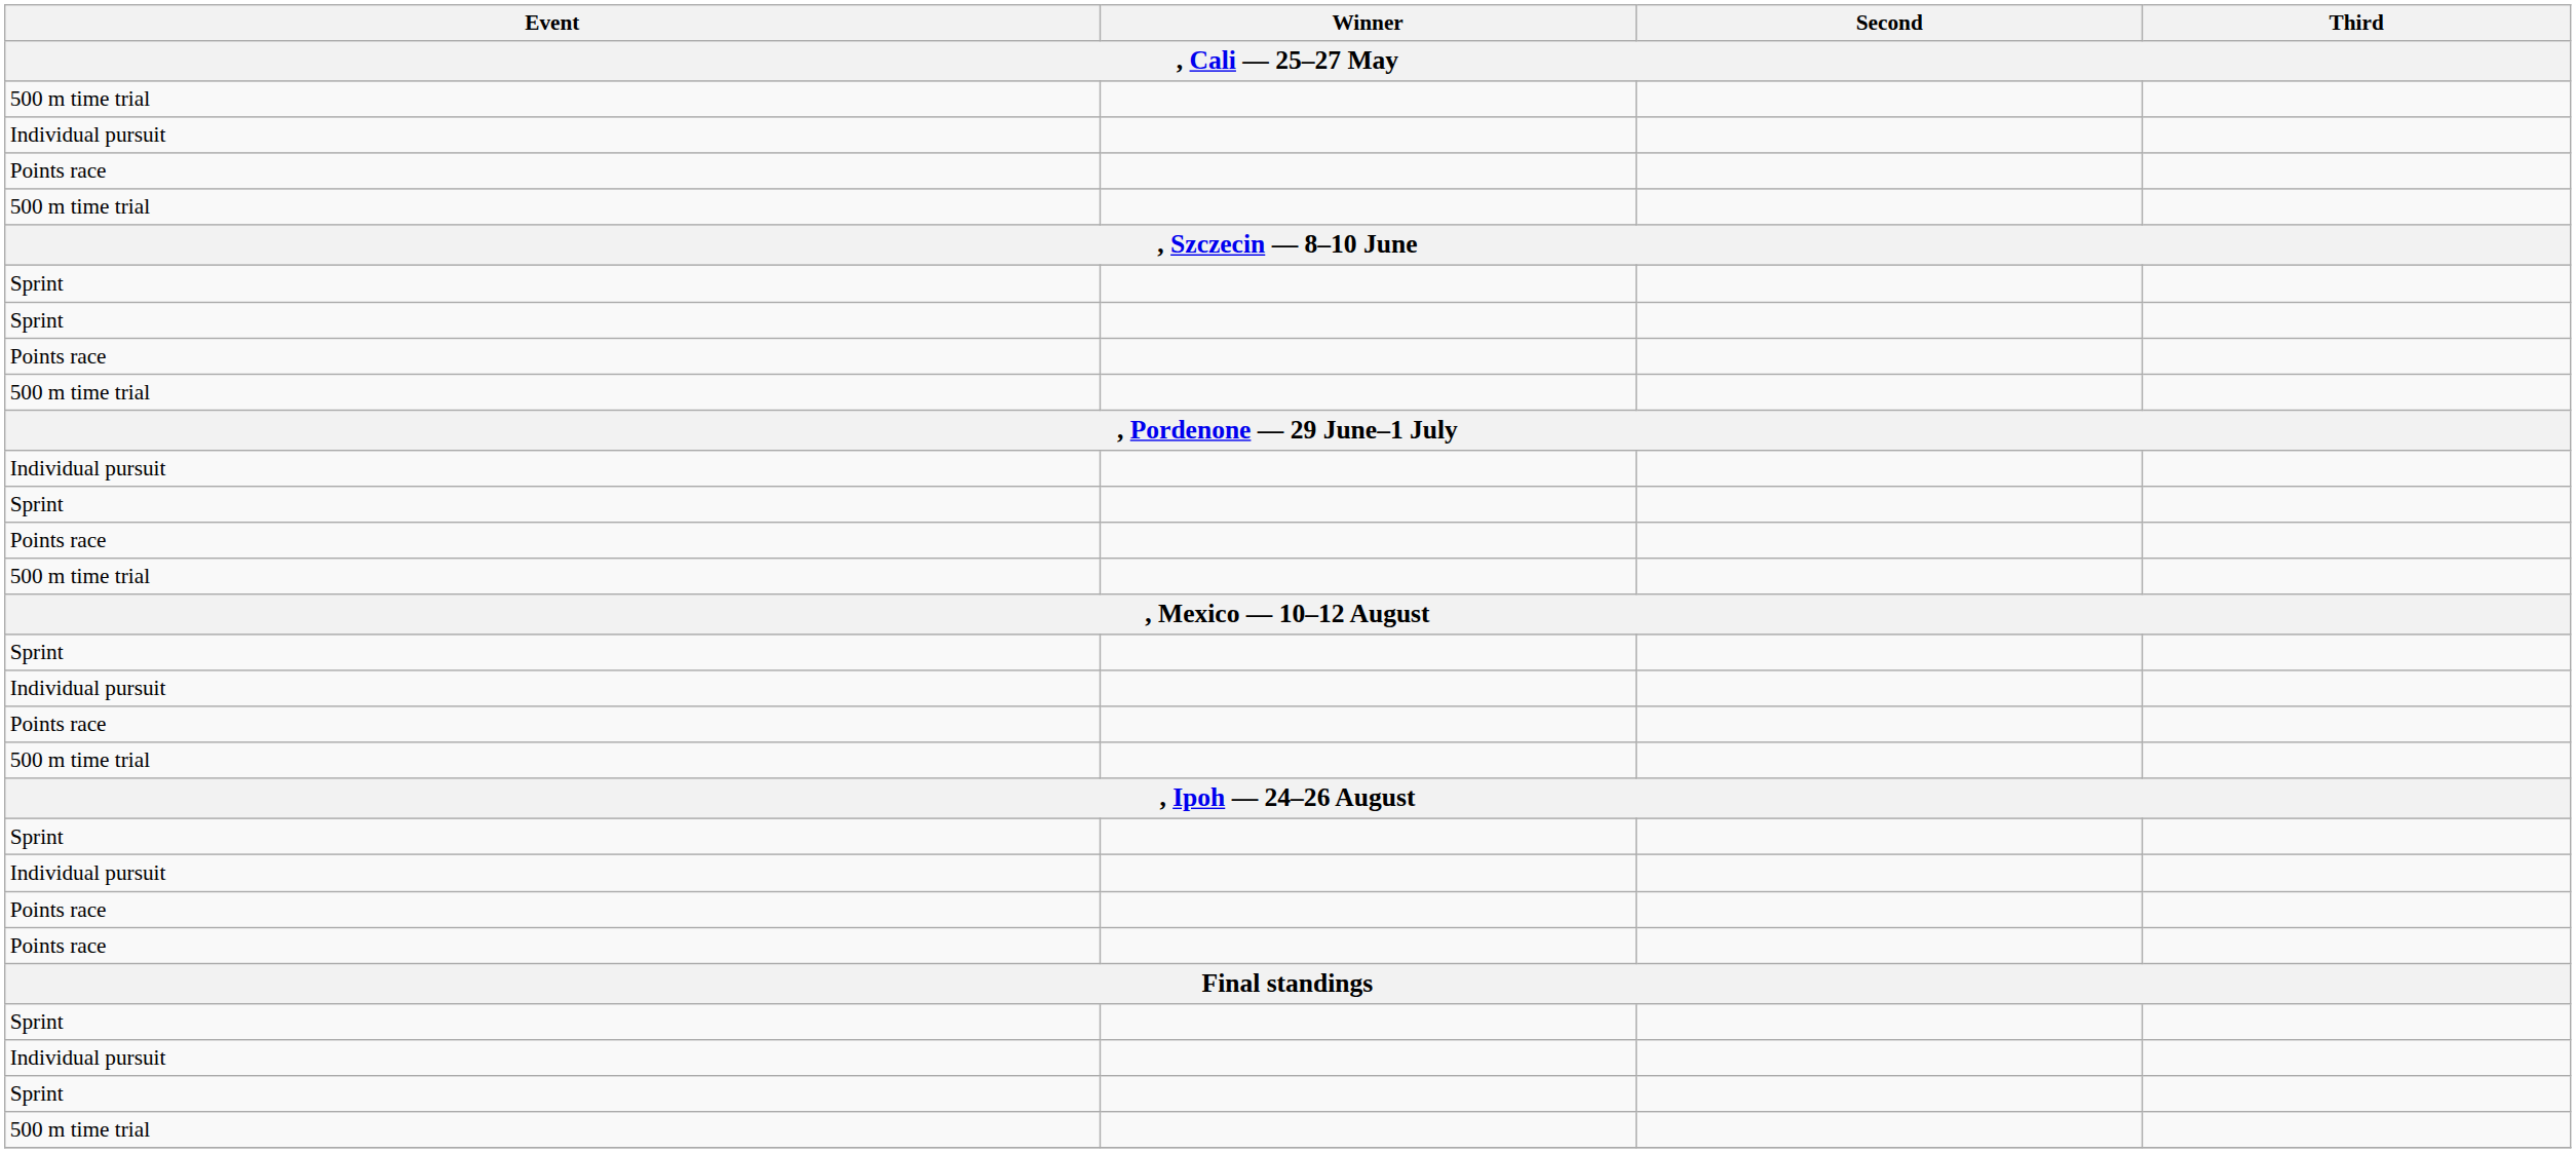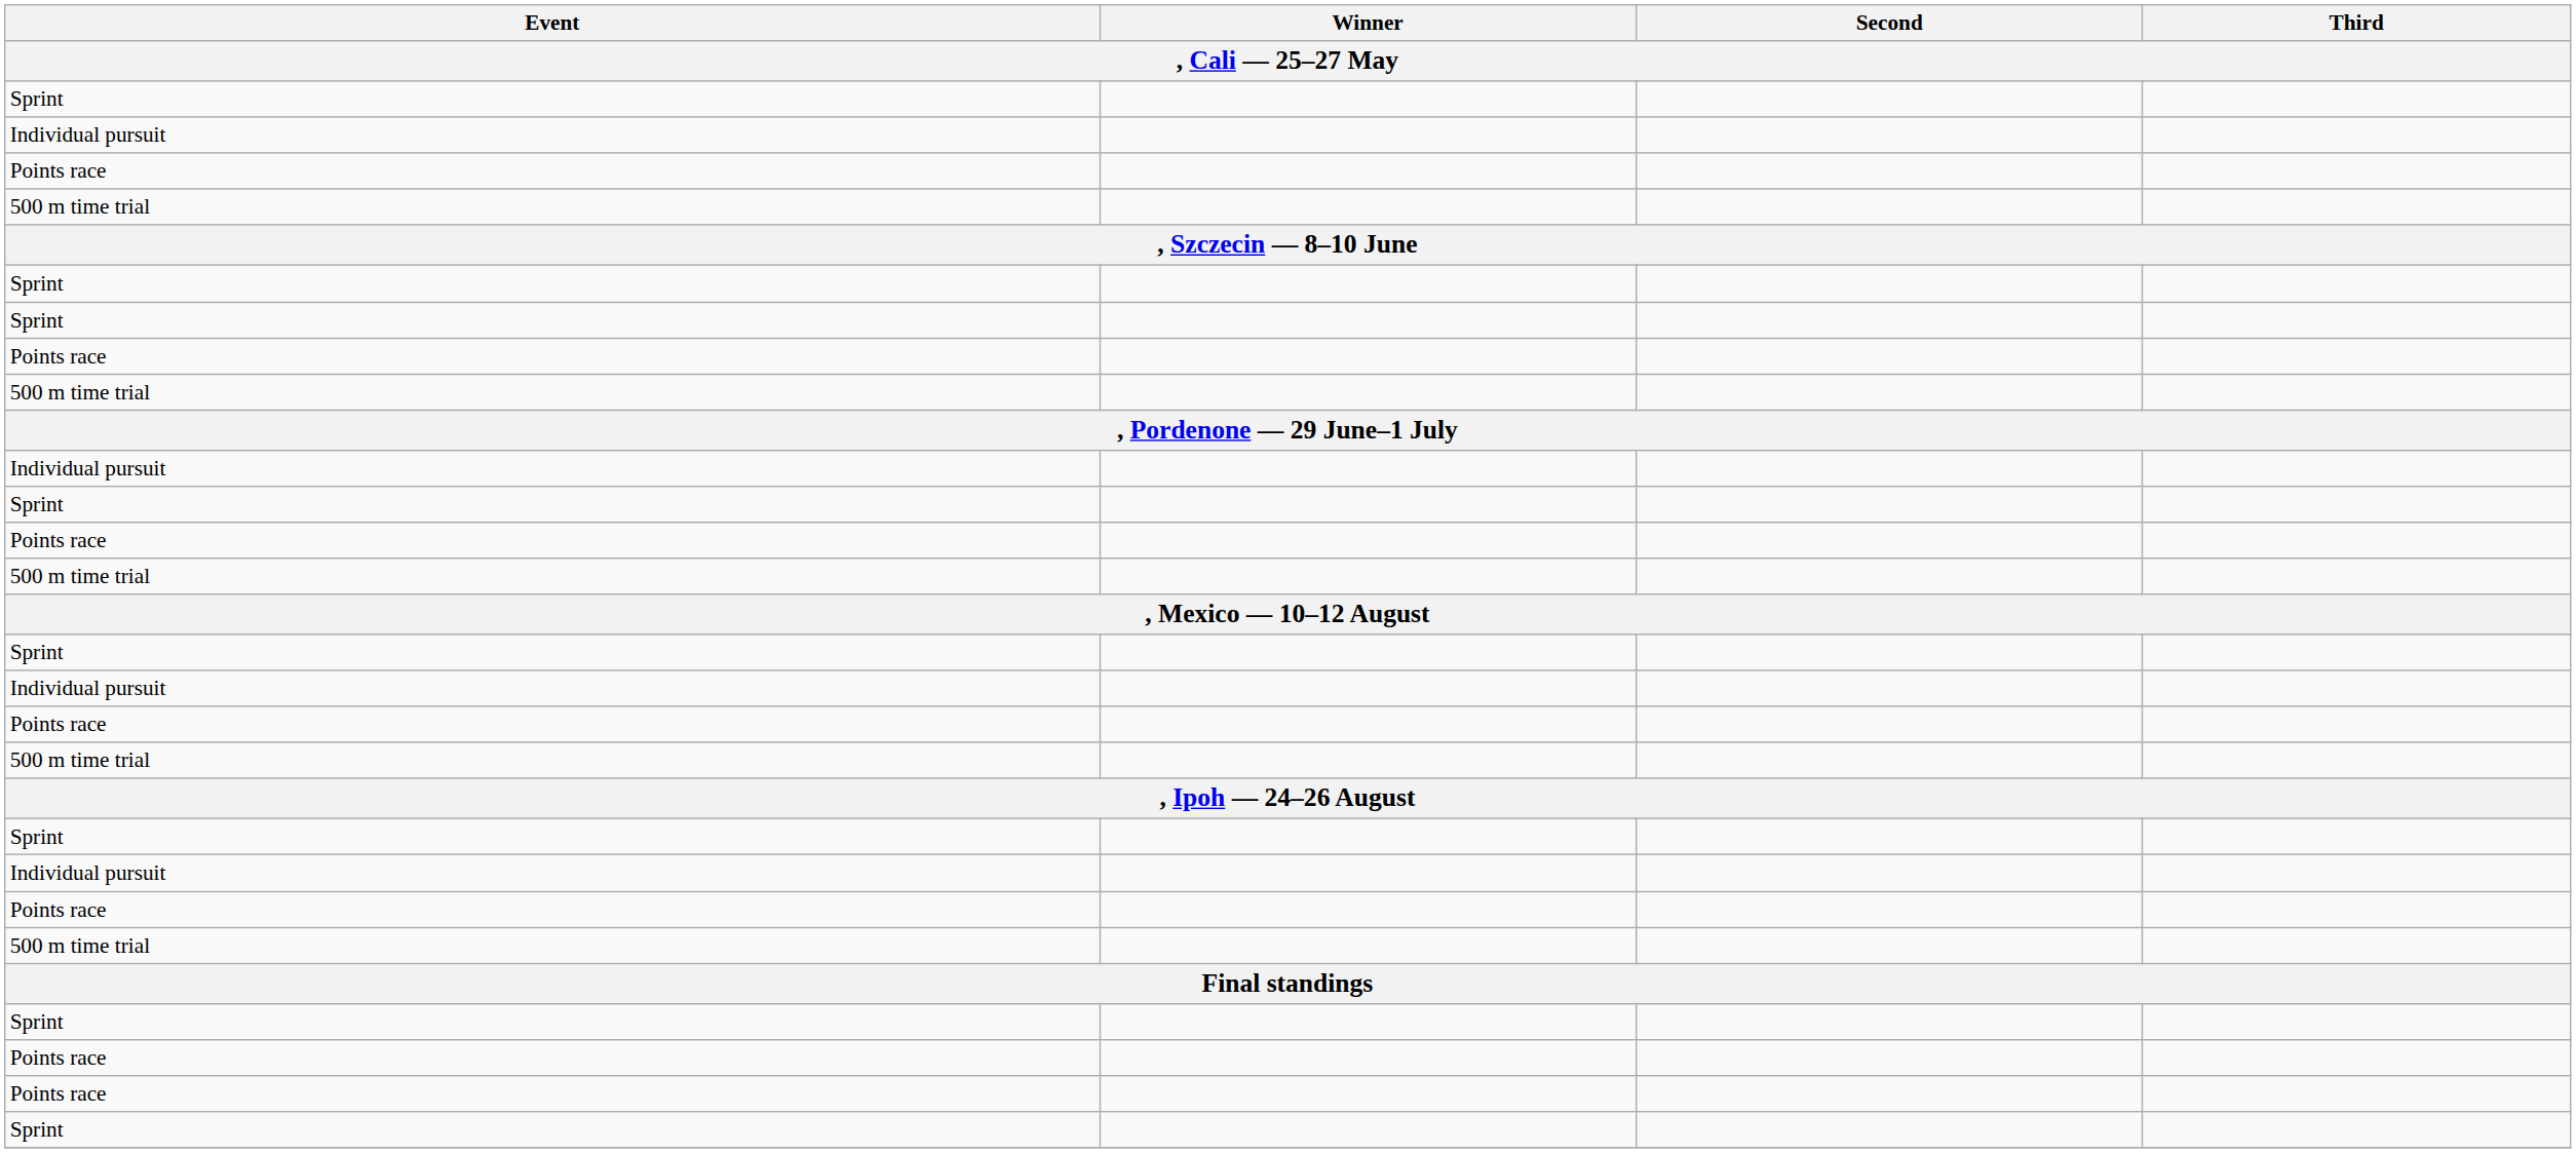row 3 | Event: 500 m time trial -> Sprint
row 26 | Event: Points race -> 500 m time trial
row 29 | Event: Individual pursuit -> Points race
row 30 | Event: Sprint -> Points race
row 31 | Event: 500 m time trial -> Sprint
